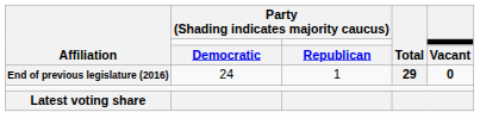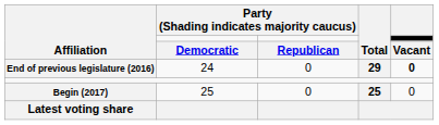End of previous legislature (2016) | column 3: 1 -> 0
+ row: Begin (2017) | 25 | 0 | 25 | 0
